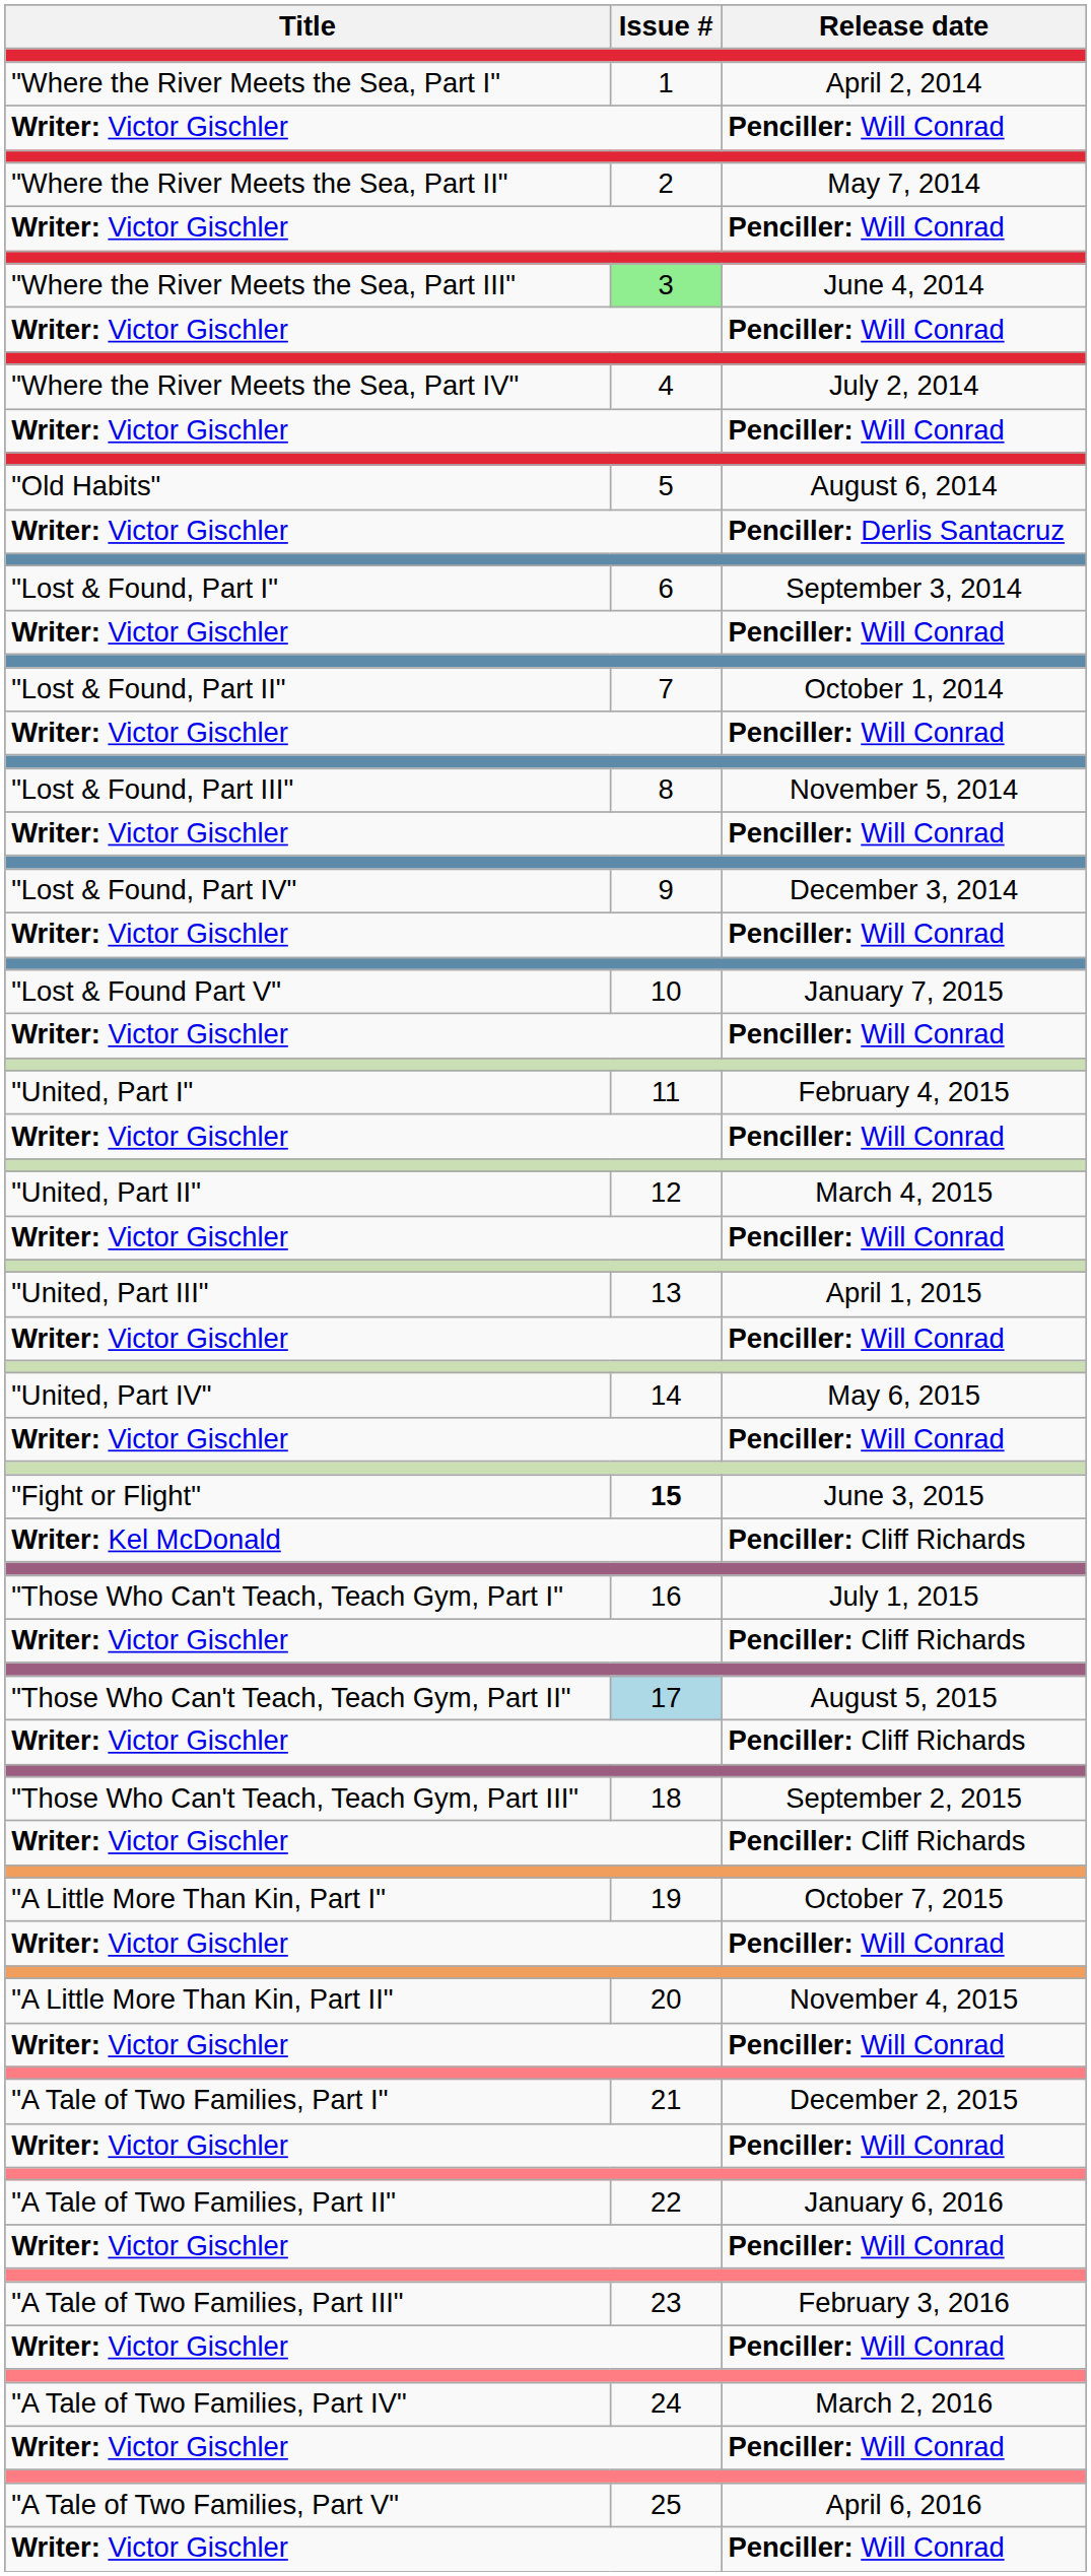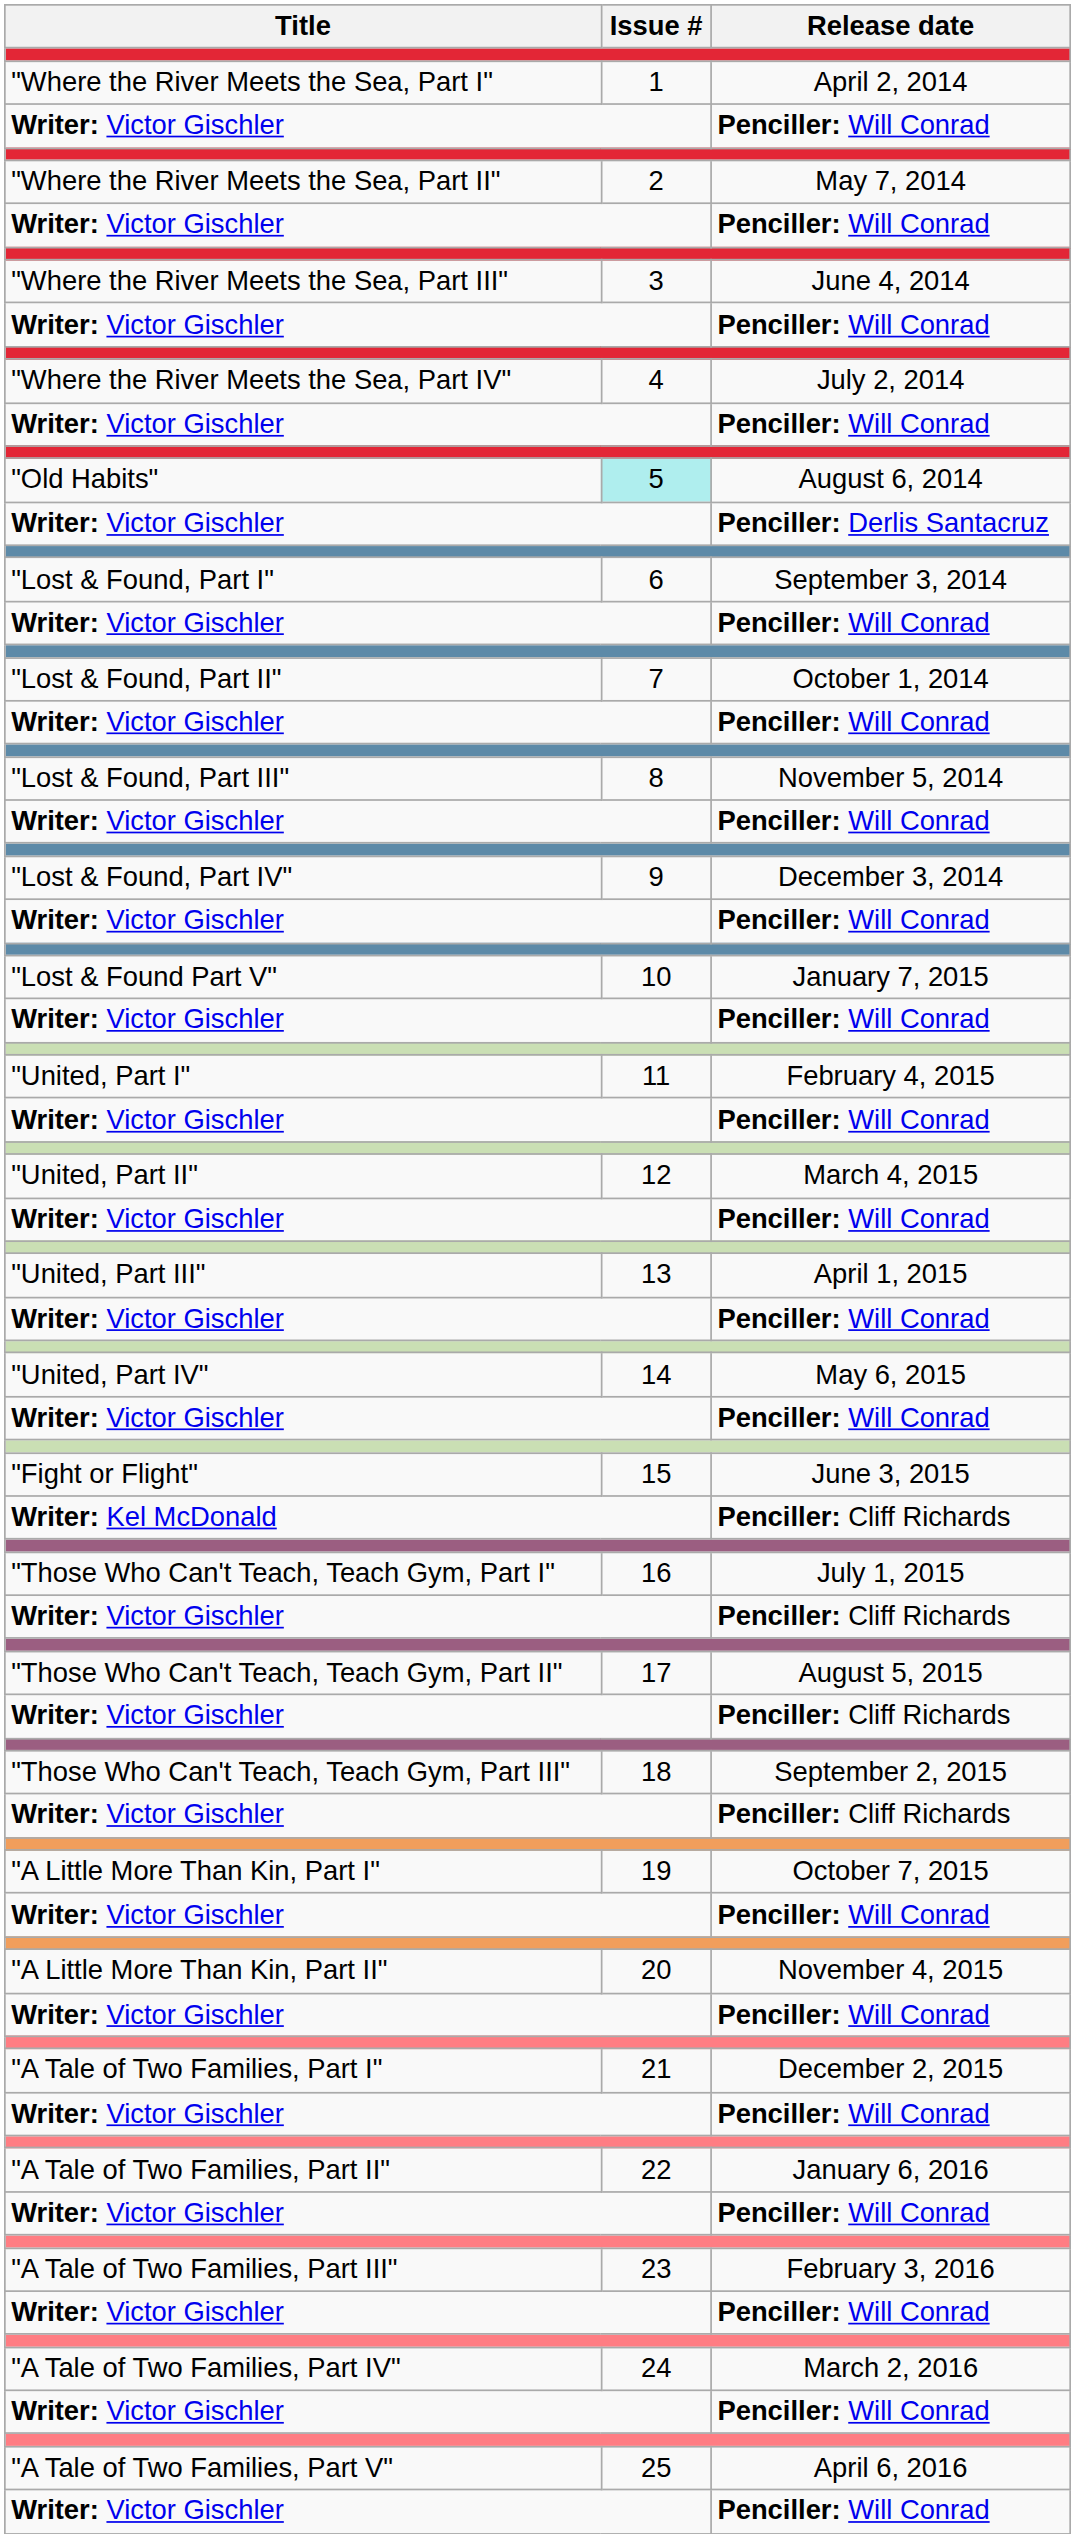June 4, 2014 | Issue #: lightgreen background -> no background
August 6, 2014 | Issue #: no background -> paleturquoise background
June 3, 2015 | Issue #: bold -> normal
August 5, 2015 | Issue #: lightblue background -> no background
